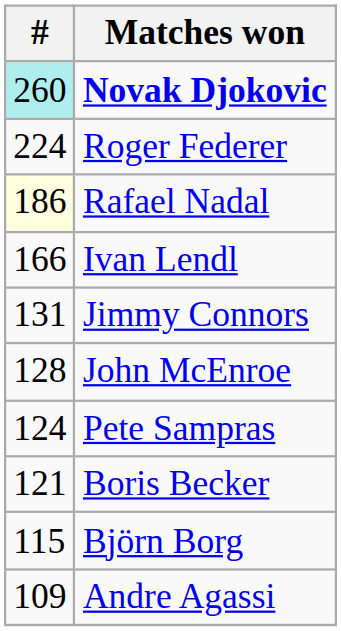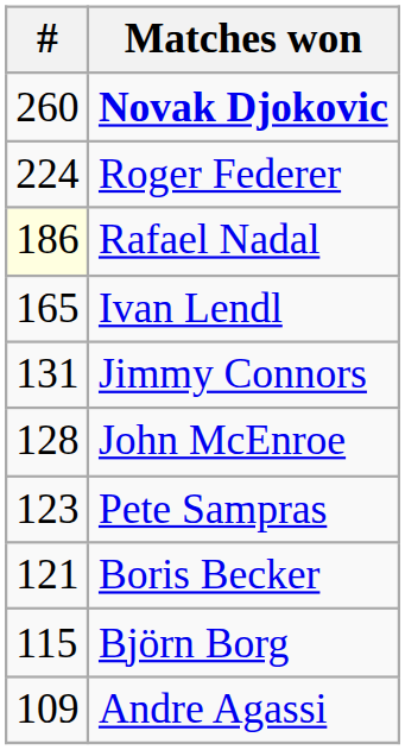Novak Djokovic | #: paleturquoise background -> no background
Ivan Lendl | #: 166 -> 165
Pete Sampras | #: 124 -> 123
